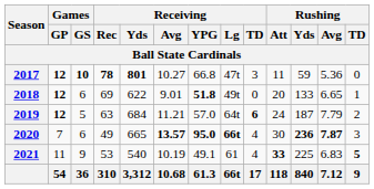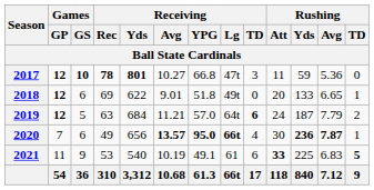2018 | Receiving / YPG: bold -> normal
2020 | Receiving / Yds: 665 -> 656
2020 | Rushing / TD: 3 -> 1
2021 | Receiving / TD: 4 -> 6
